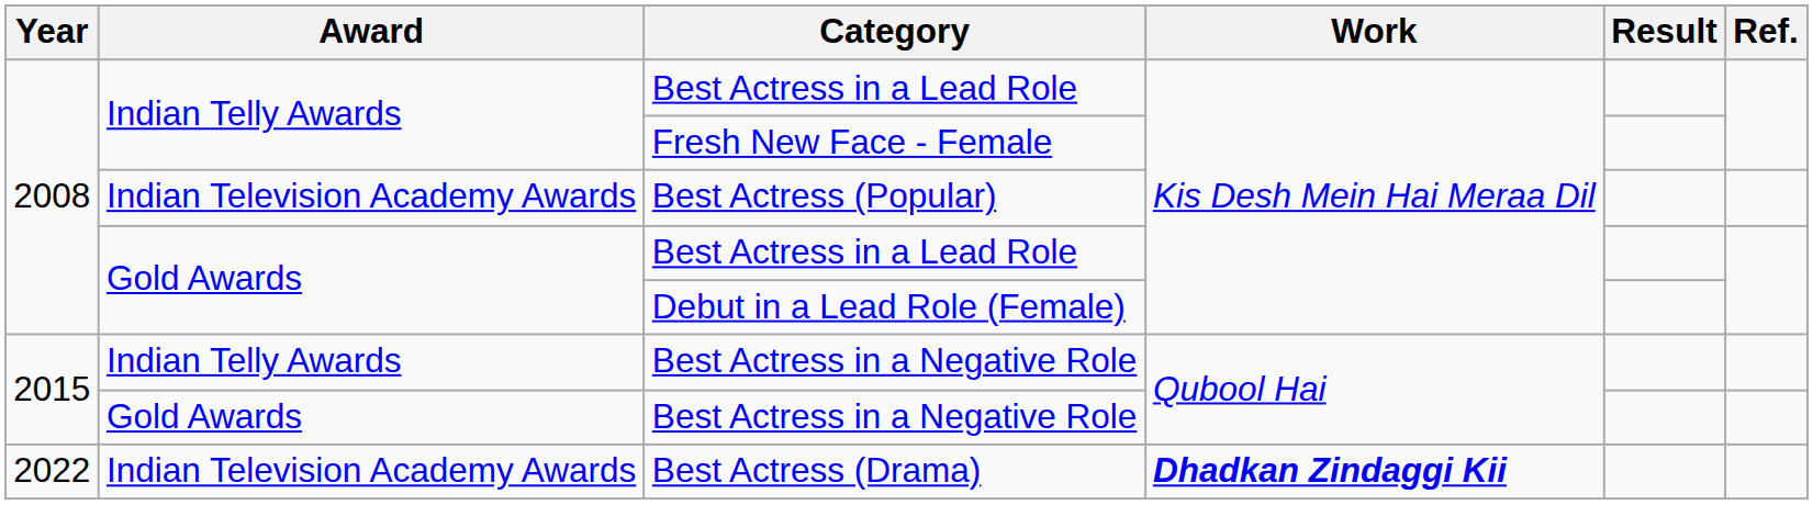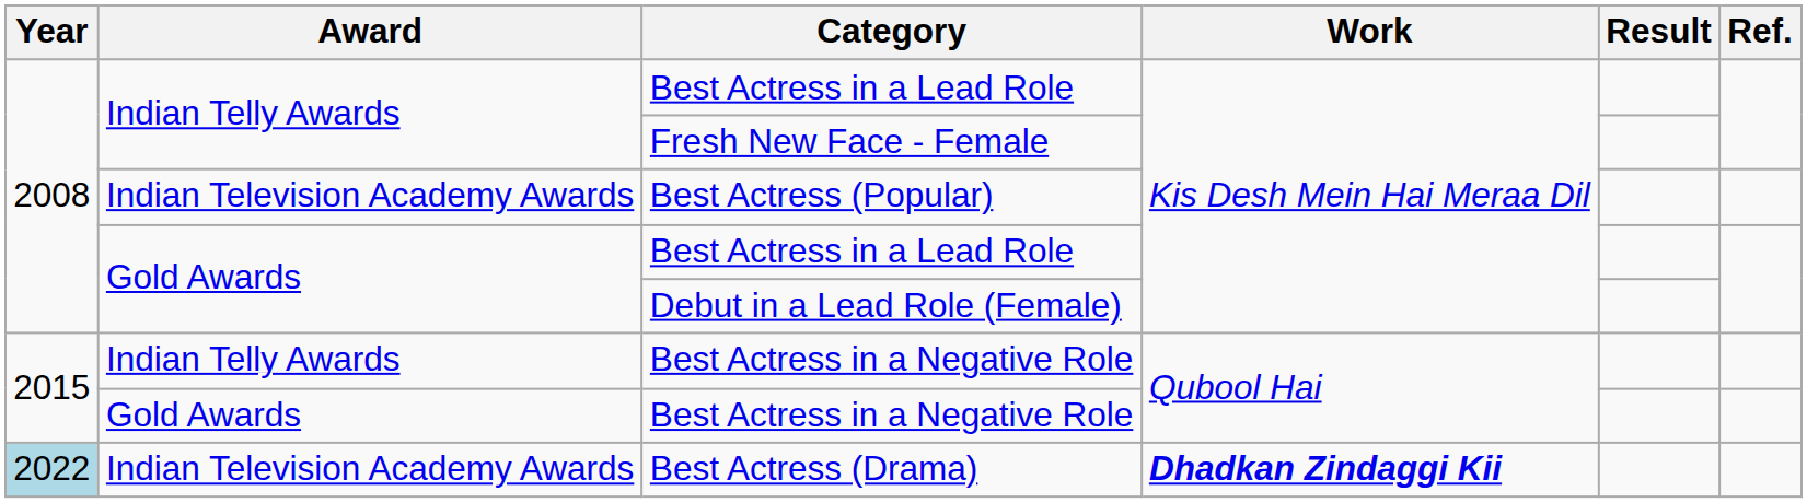Best Actress (Drama) | Year: no background -> lightblue background
